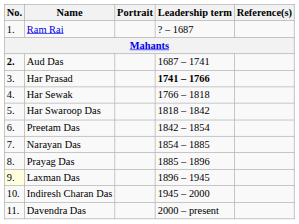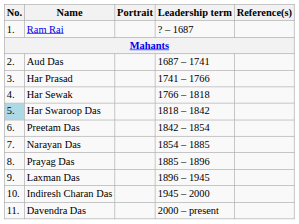Aud Das | No.: bold -> normal
Har Prasad | Leadership term: bold -> normal
Har Swaroop Das | No.: no background -> lightblue background
Laxman Das | No.: lightyellow background -> no background
